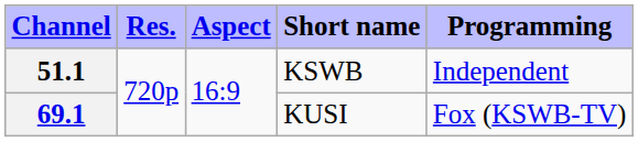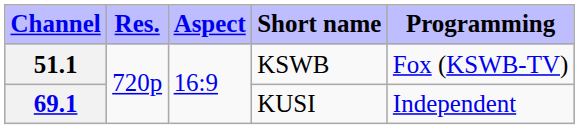51.1 | Programming: Independent -> Fox (KSWB-TV)
69.1 | Programming: Fox (KSWB-TV) -> Independent
